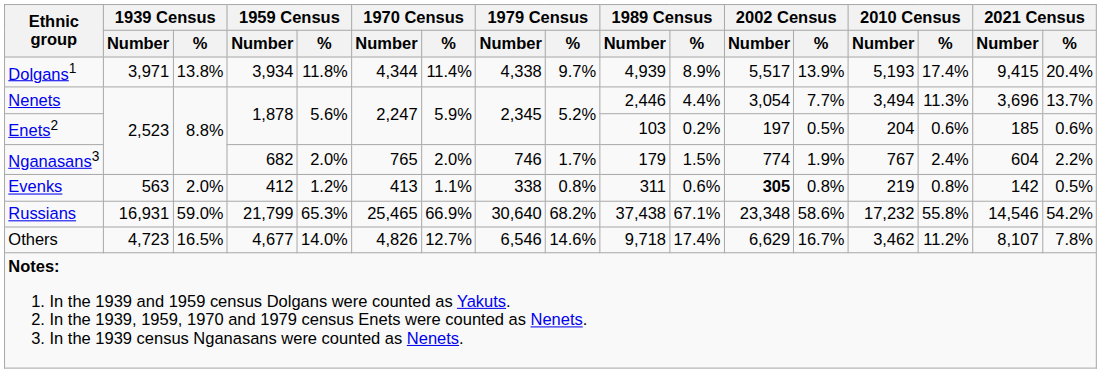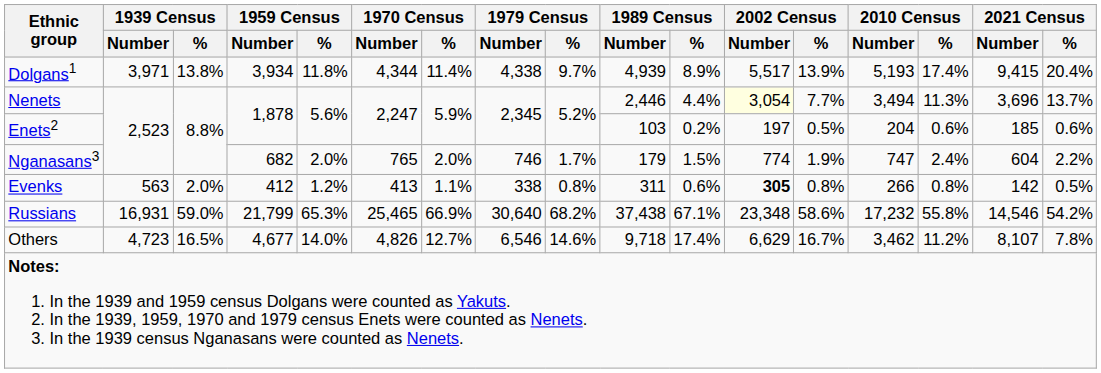Nenets | 2002 Census / Number: no background -> lightyellow background
Nganasans3 | 2010 Census / Number: 767 -> 747
Evenks | 2010 Census / Number: 219 -> 266
